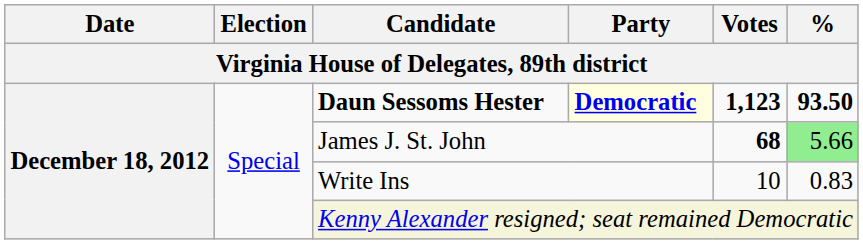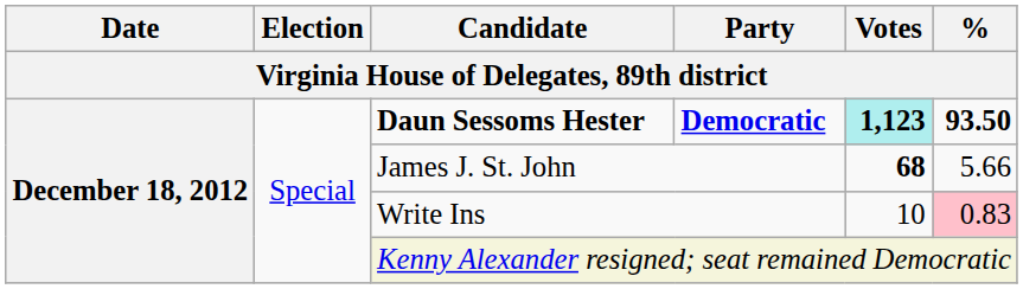Daun Sessoms Hester | Party: lightyellow background -> no background
Daun Sessoms Hester | Votes: no background -> paleturquoise background
James J. St. John | %: lightgreen background -> no background
Write Ins | %: no background -> pink background
